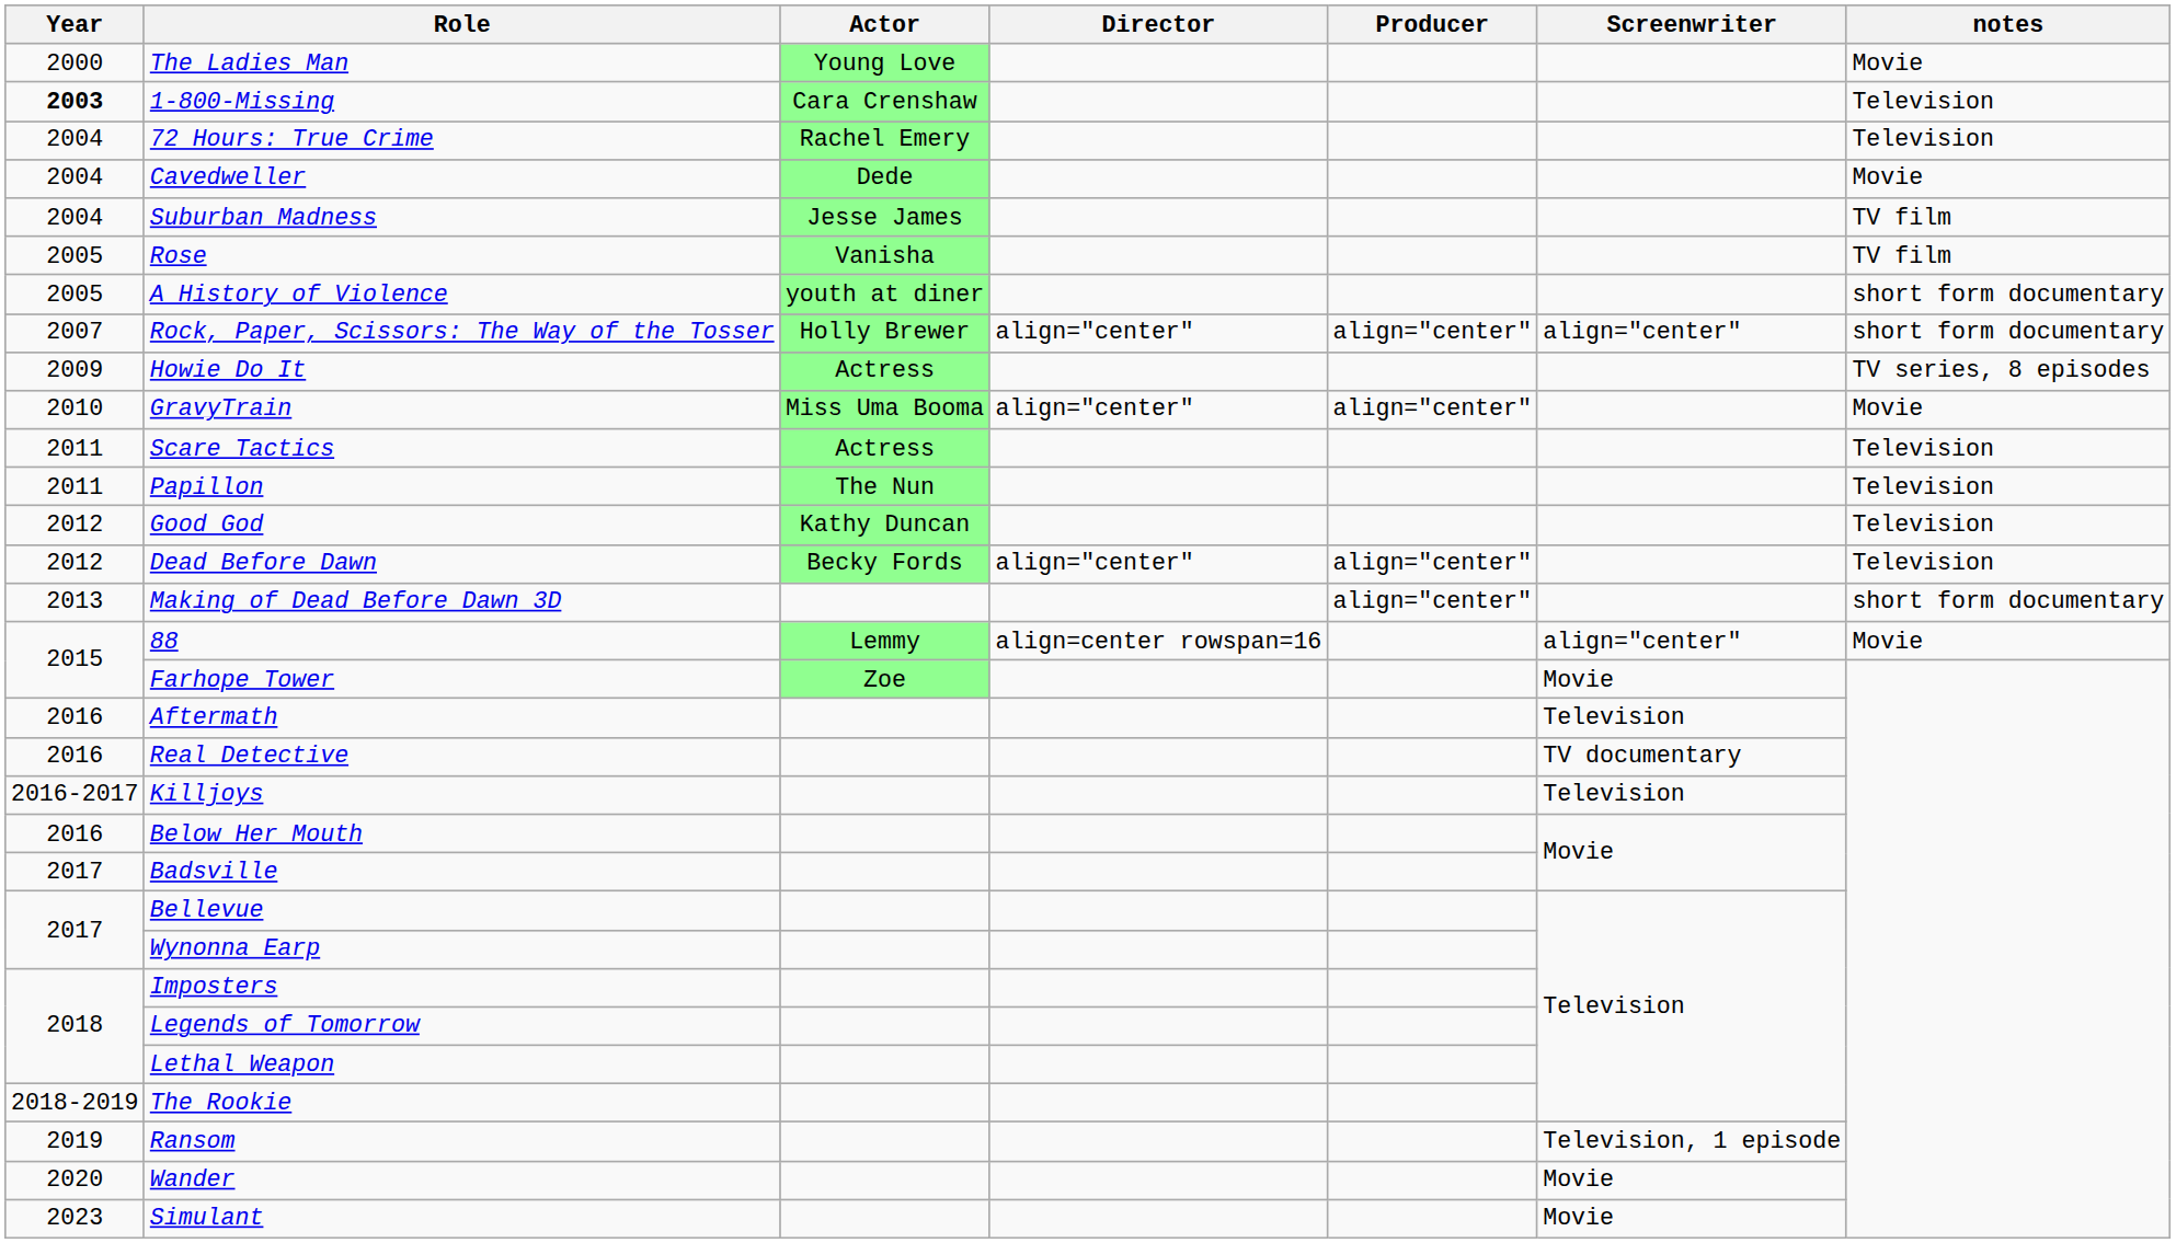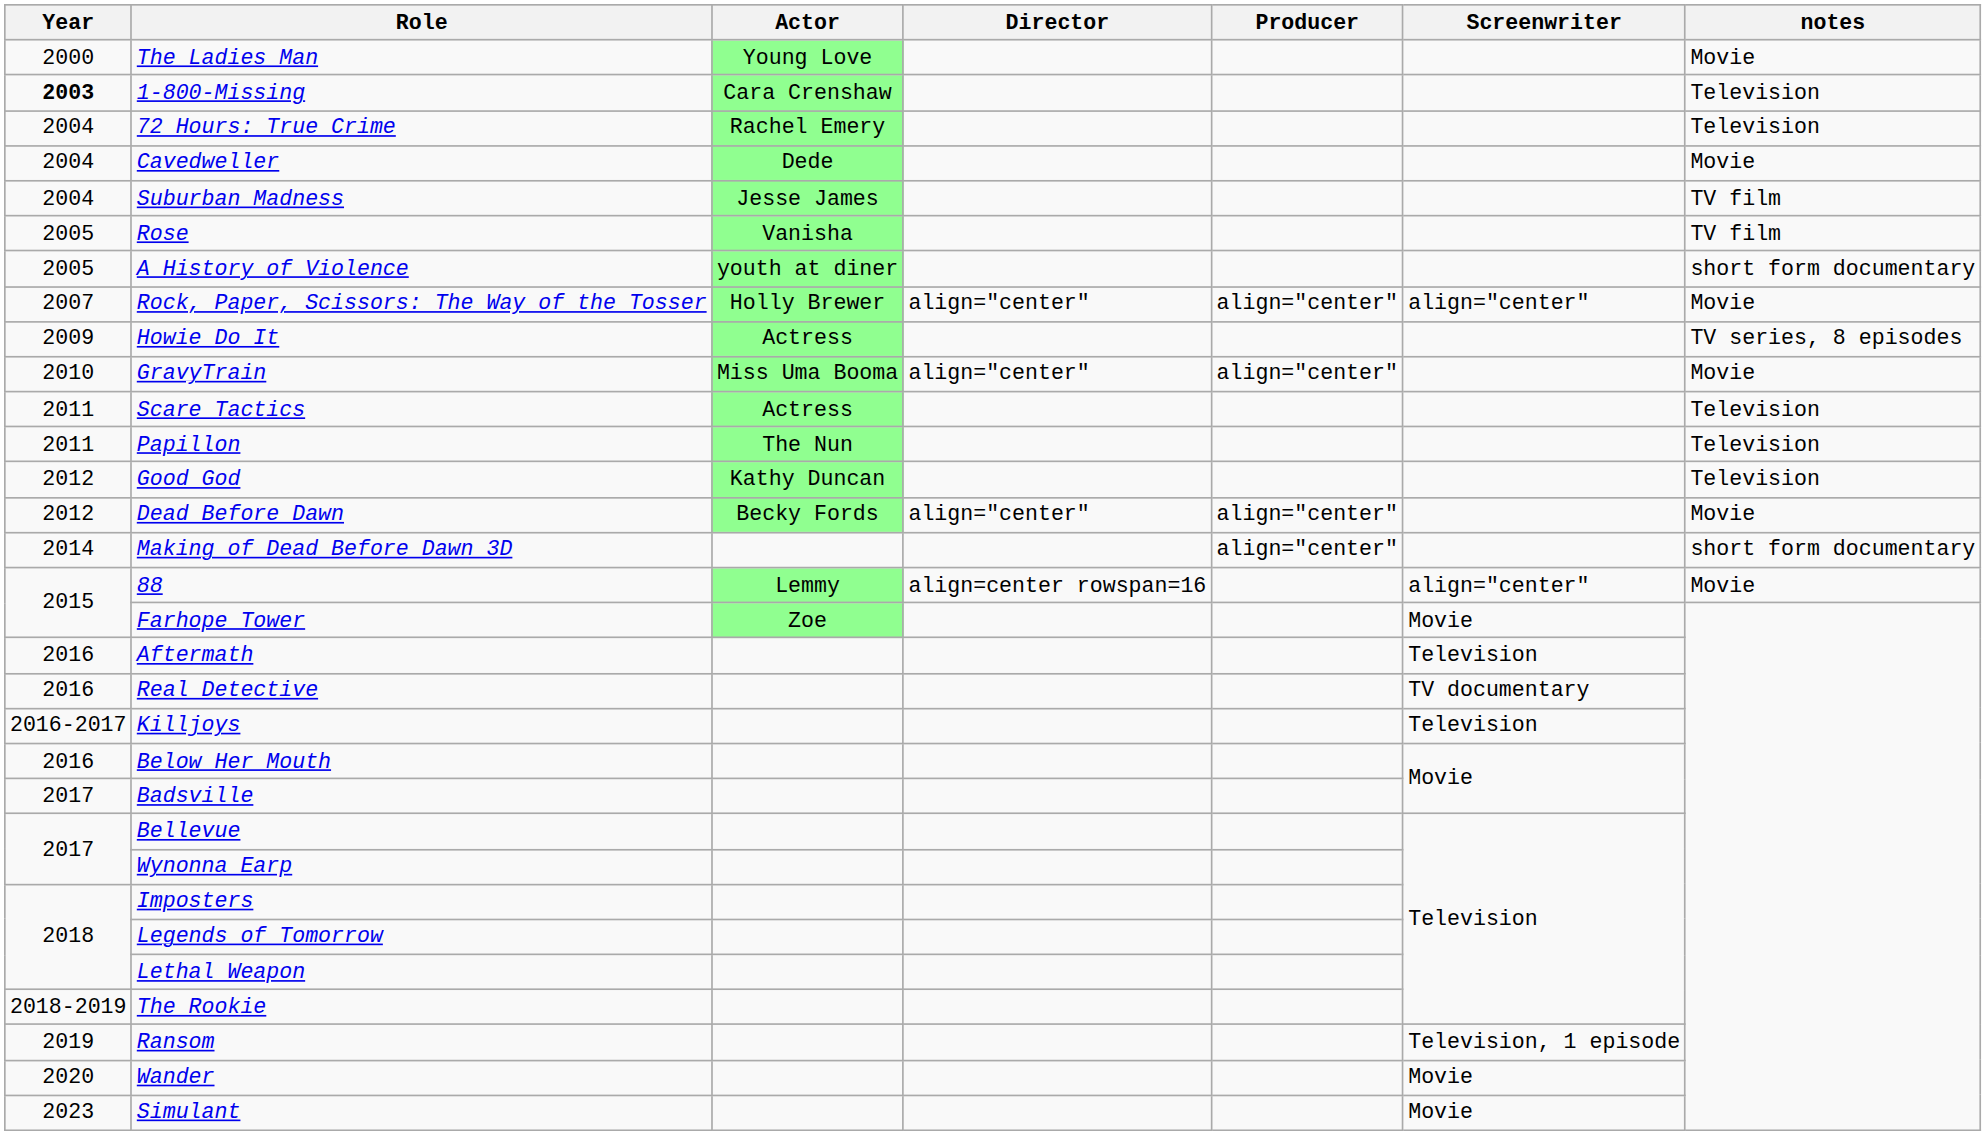Rock, Paper, Scissors: The Way of the Tosser | notes: short form documentary -> Movie
Dead Before Dawn | notes: Television -> Movie
Making of Dead Before Dawn 3D | Year: 2013 -> 2014
